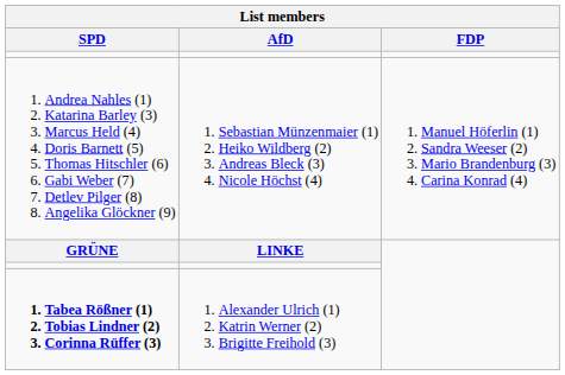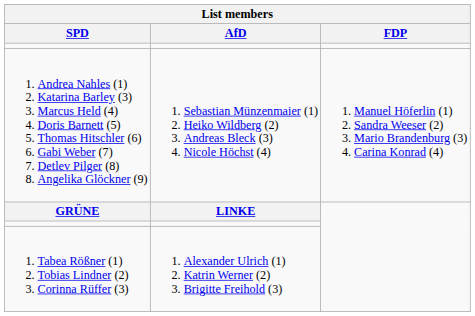Tabea Rößner (1) Tobias Lindner (2) Corinna Rüffer (3) | SPD: bold -> normal
